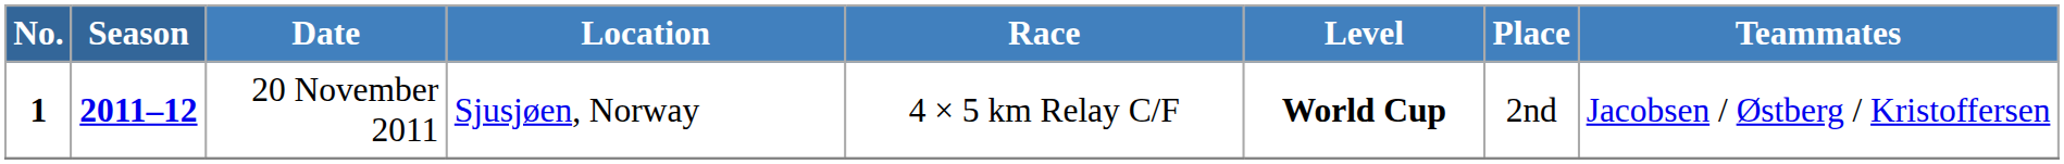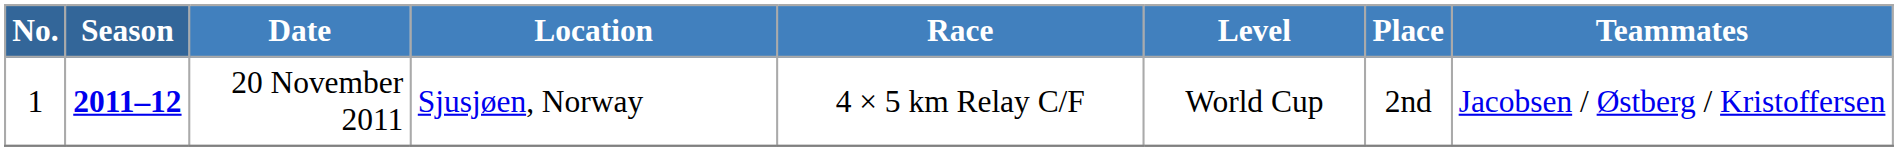20 November 2011 | No.: bold -> normal
20 November 2011 | Level: bold -> normal
